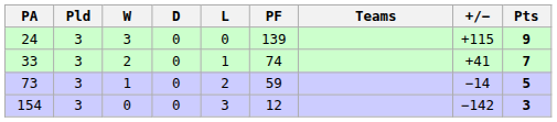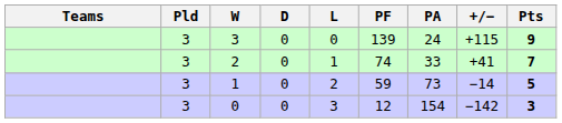columns swapped: Teams <-> PA
